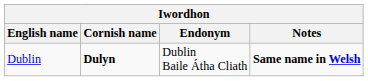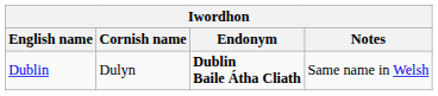Dublin | Cornish name: bold -> normal
Dublin | Endonym: normal -> bold
Dublin | Notes: bold -> normal
